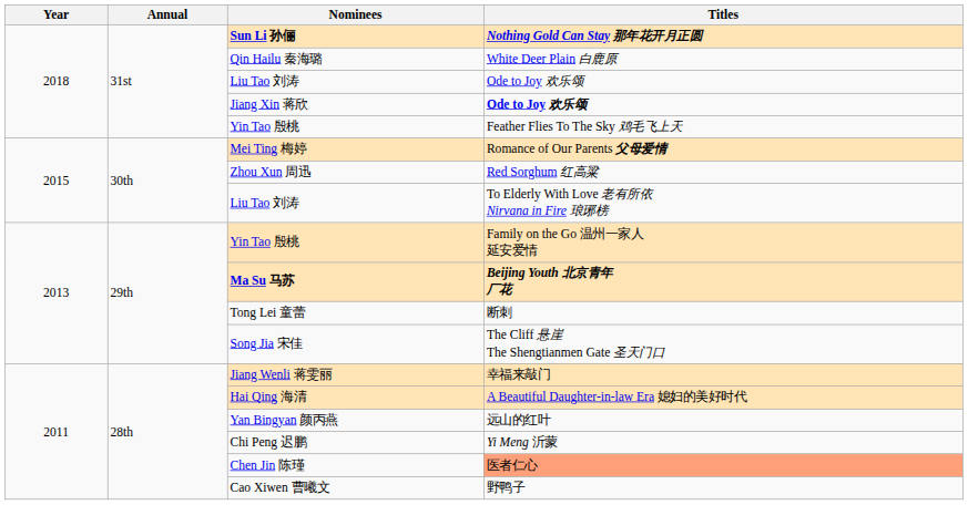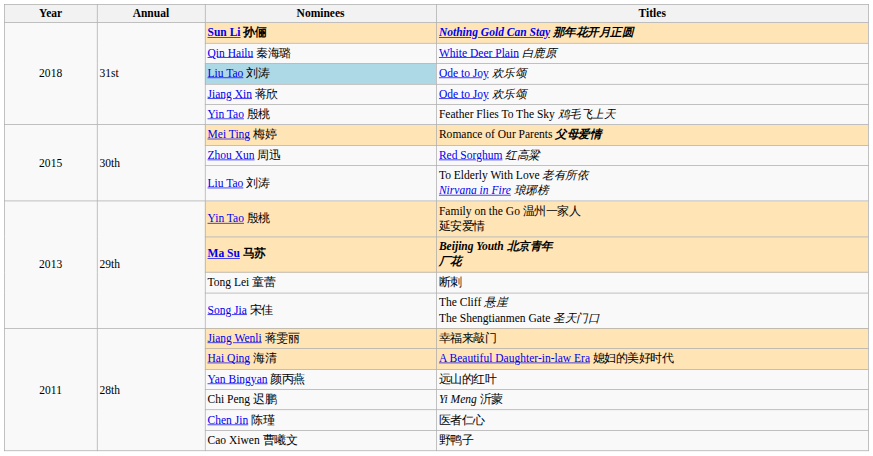Liu Tao 刘涛 / Ode to Joy 欢乐颂 | Nominees: no background -> lightblue background
Jiang Xin 蒋欣 / Ode to Joy 欢乐颂 | Titles: bold -> normal
医者仁心 | Titles: lightsalmon background -> no background
